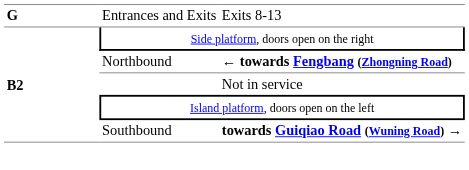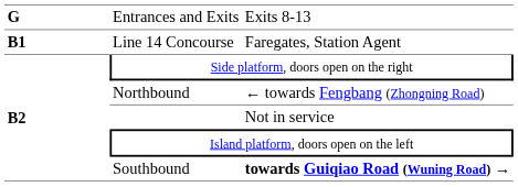+ row: B1 | Line 14 Concourse | Faregates, Station Agent
Northbound | column 3: bold -> normal
